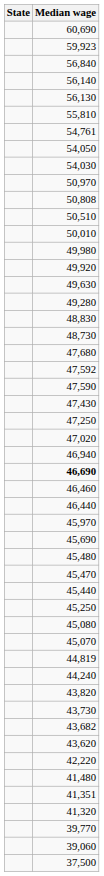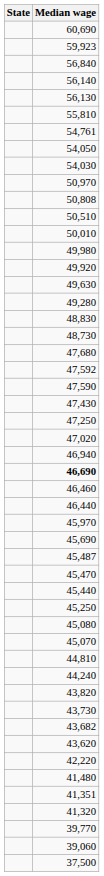row 33 | Median wage: 45,480 -> 45,487
row 39 | Median wage: 44,819 -> 44,810
